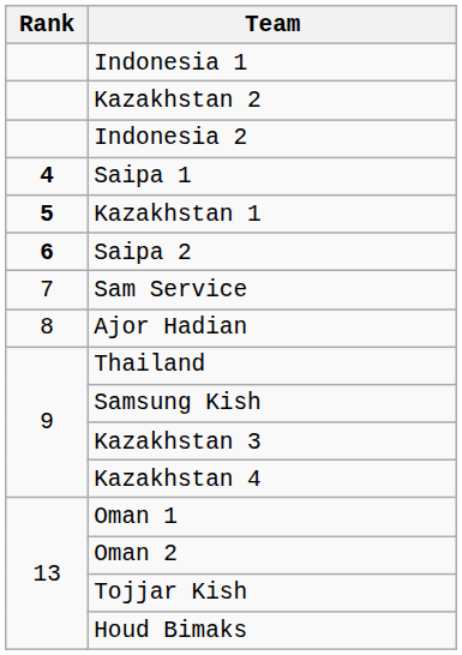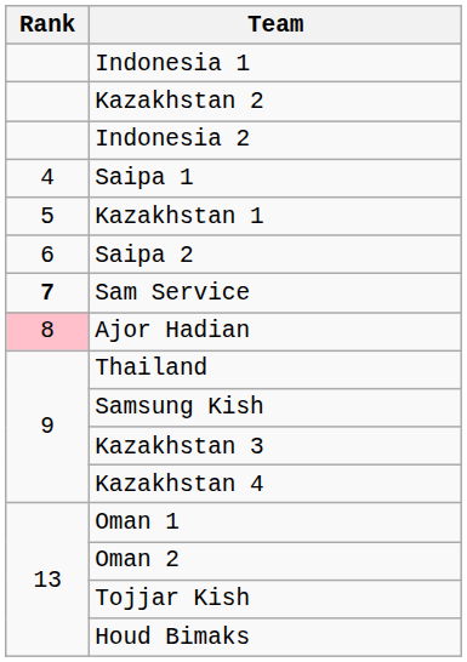Saipa 1 | Rank: bold -> normal
Kazakhstan 1 | Rank: bold -> normal
Saipa 2 | Rank: bold -> normal
Sam Service | Rank: normal -> bold
Ajor Hadian | Rank: no background -> pink background
